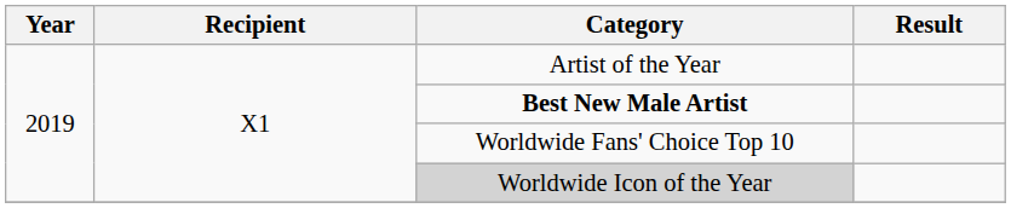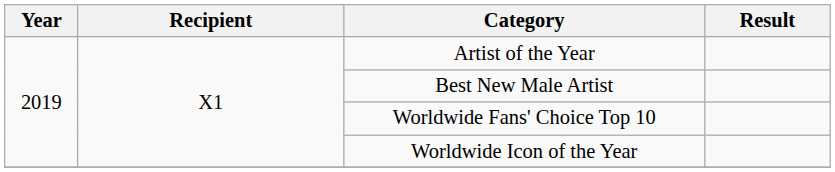Best New Male Artist | Category: bold -> normal
Worldwide Icon of the Year | Category: lightgrey background -> no background
